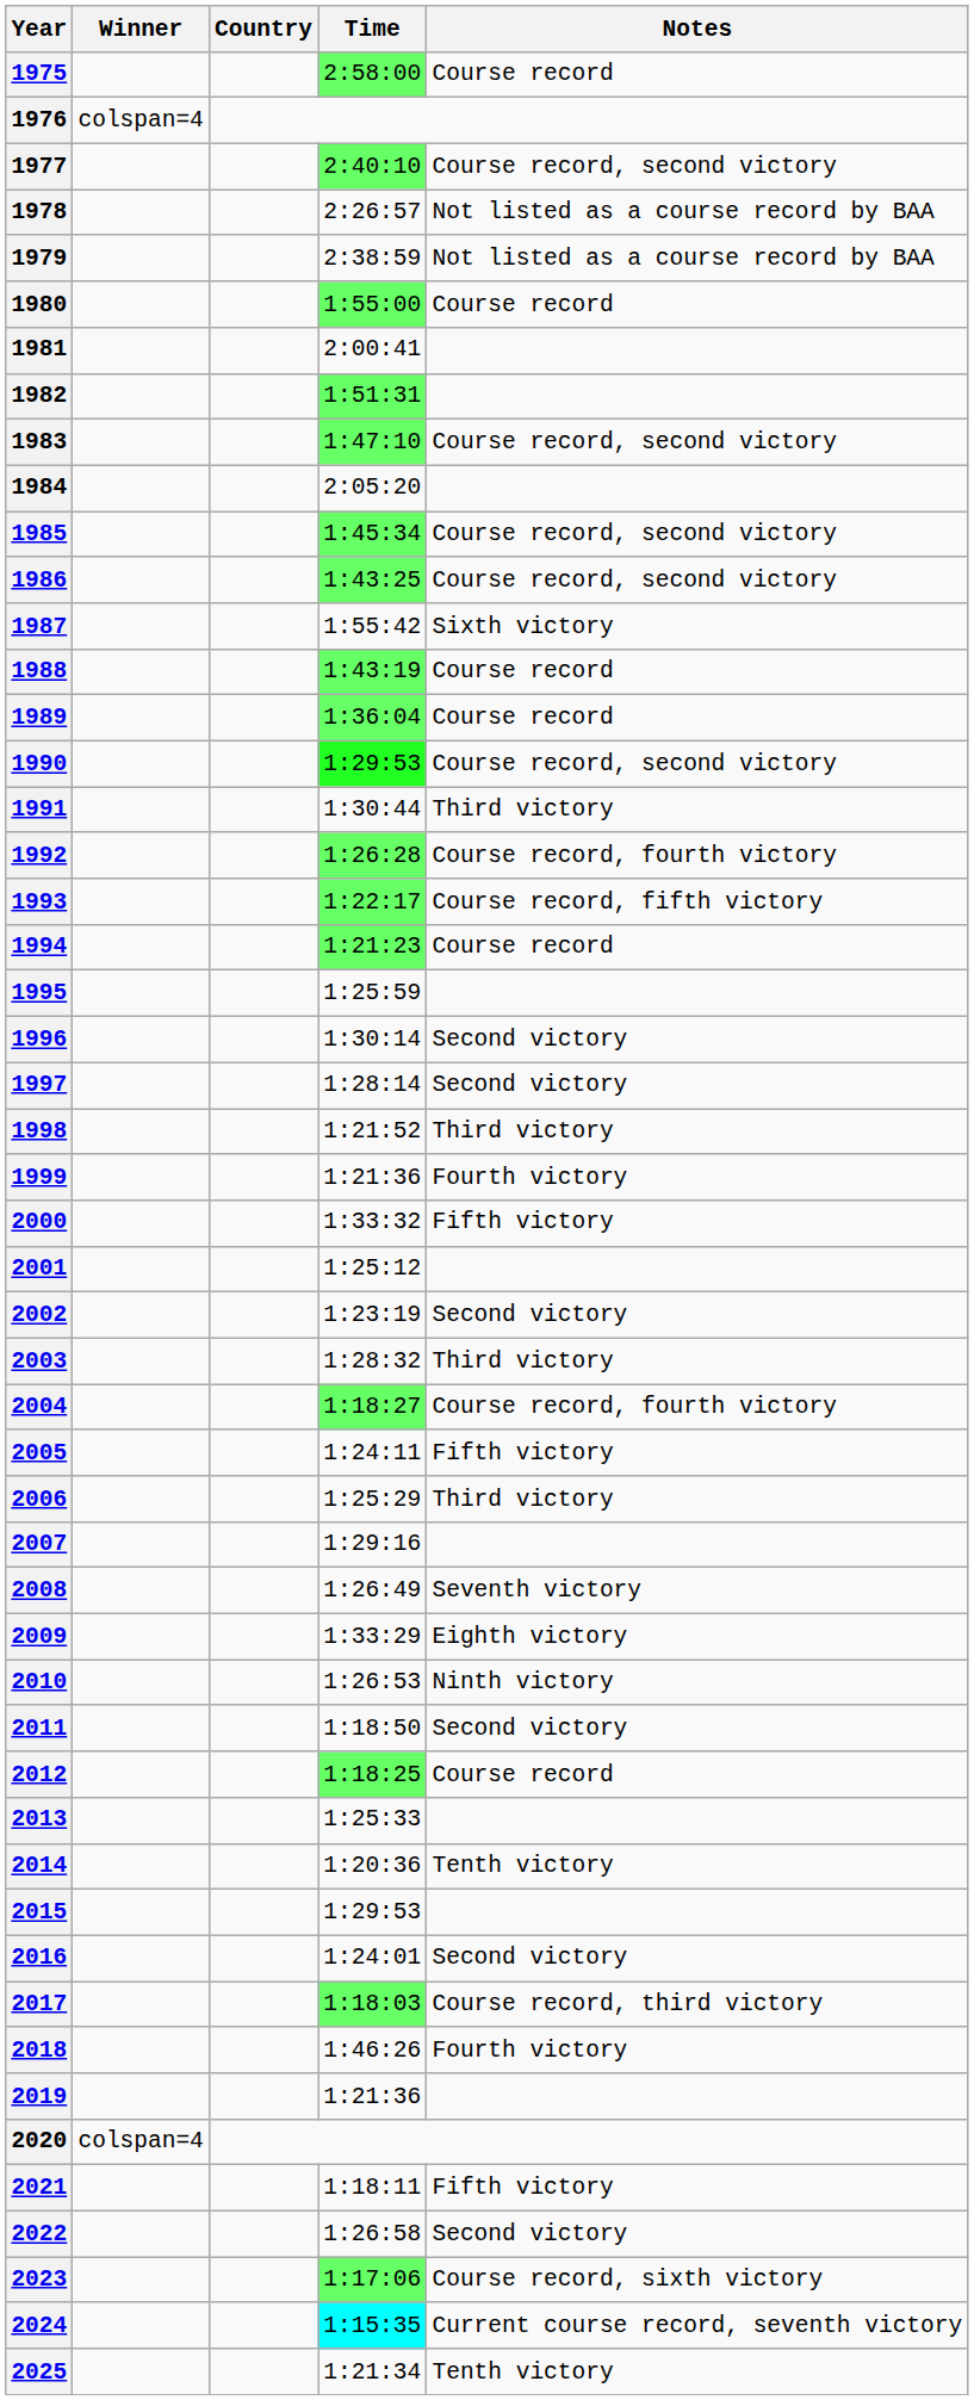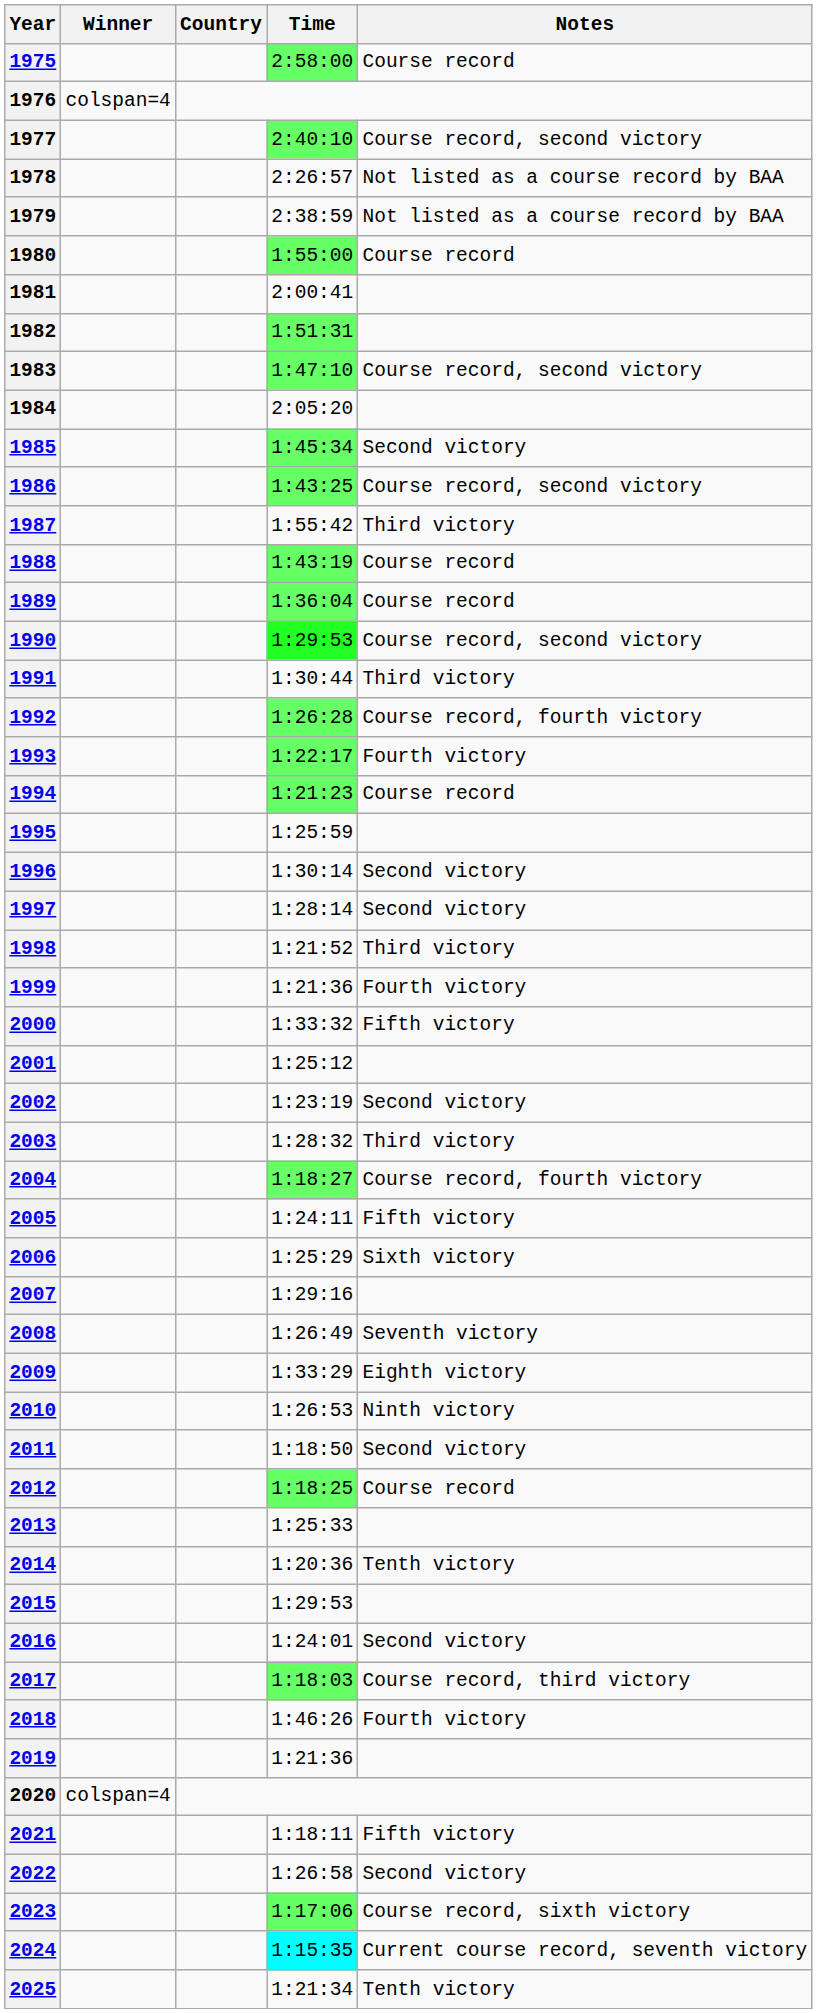1985 | Notes: Course record, second victory -> Second victory
1987 | Notes: Sixth victory -> Third victory
1993 | Notes: Course record, fifth victory -> Fourth victory
2006 | Notes: Third victory -> Sixth victory
